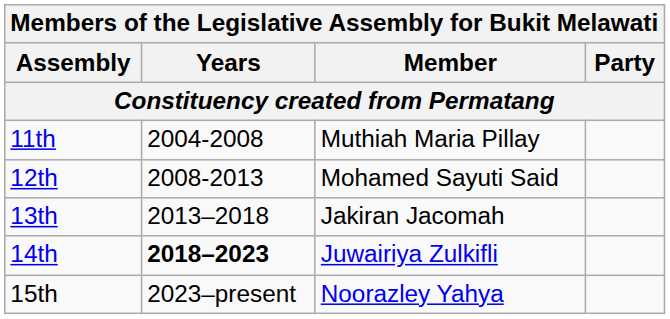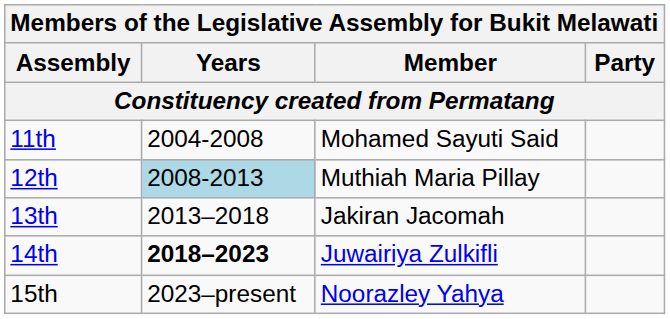11th | Member: Muthiah Maria Pillay -> Mohamed Sayuti Said
12th | Years: no background -> lightblue background
12th | Member: Mohamed Sayuti Said -> Muthiah Maria Pillay
